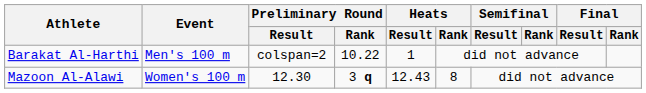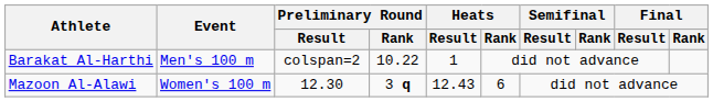Mazoon Al-Alawi | Heats / Rank: 8 -> 6
